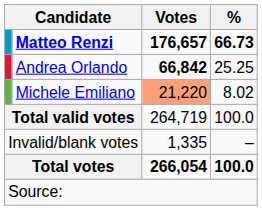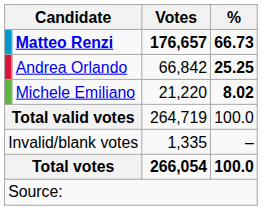Andrea Orlando | Votes: bold -> normal
Andrea Orlando | %: normal -> bold
Michele Emiliano | Votes: lightsalmon background -> no background
Michele Emiliano | %: normal -> bold
